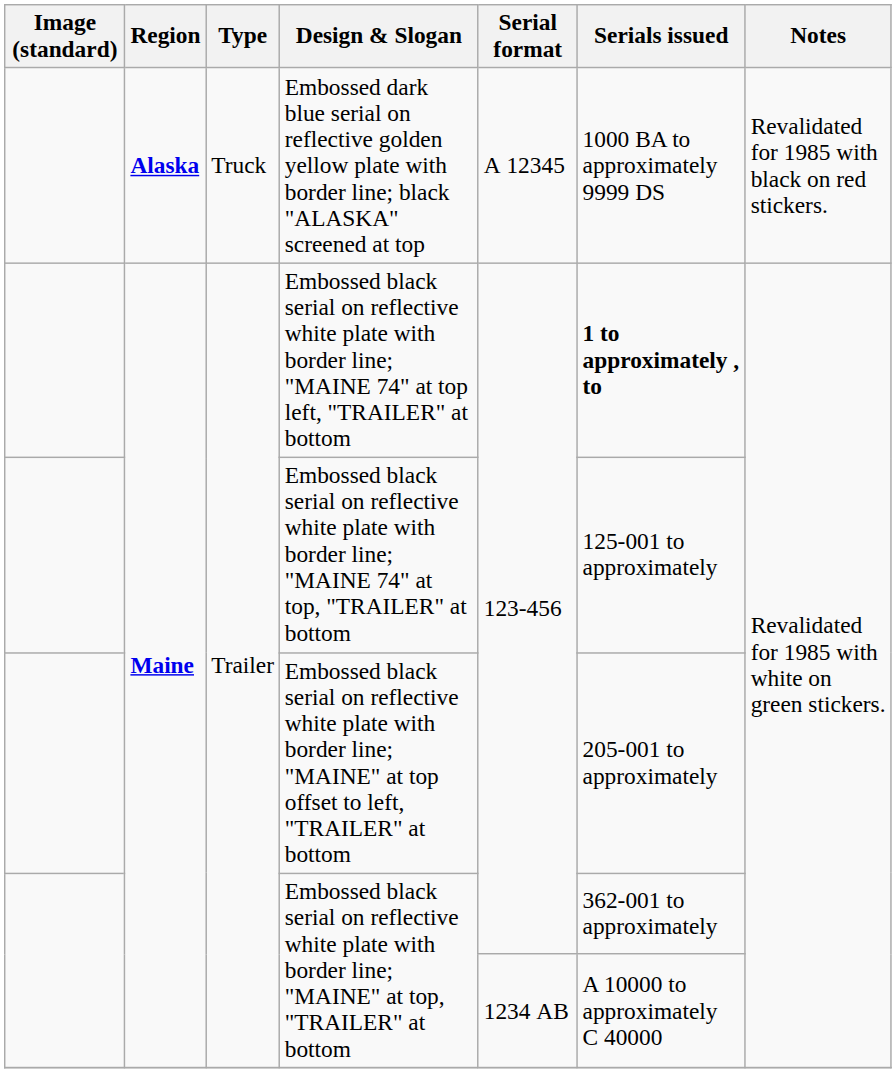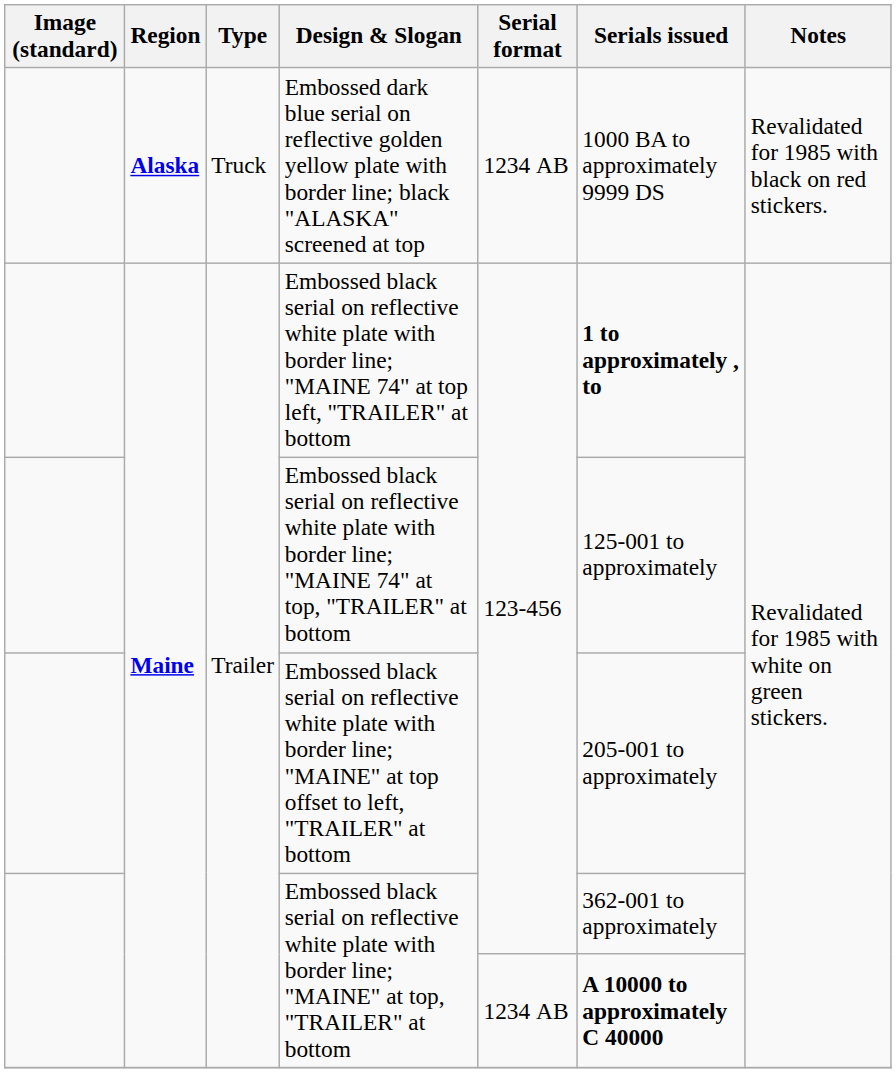row 2 | Serial format: A 12345 -> 1234 AB
row 7 | Serials issued: normal -> bold
